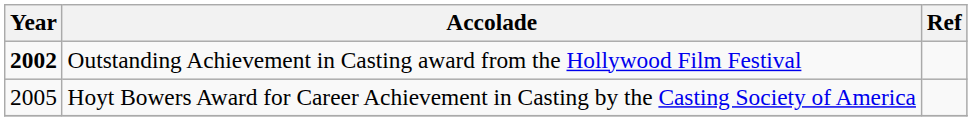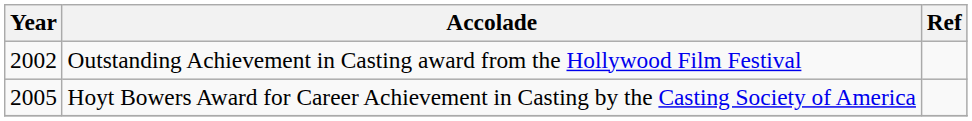row 2 | Year: bold -> normal
